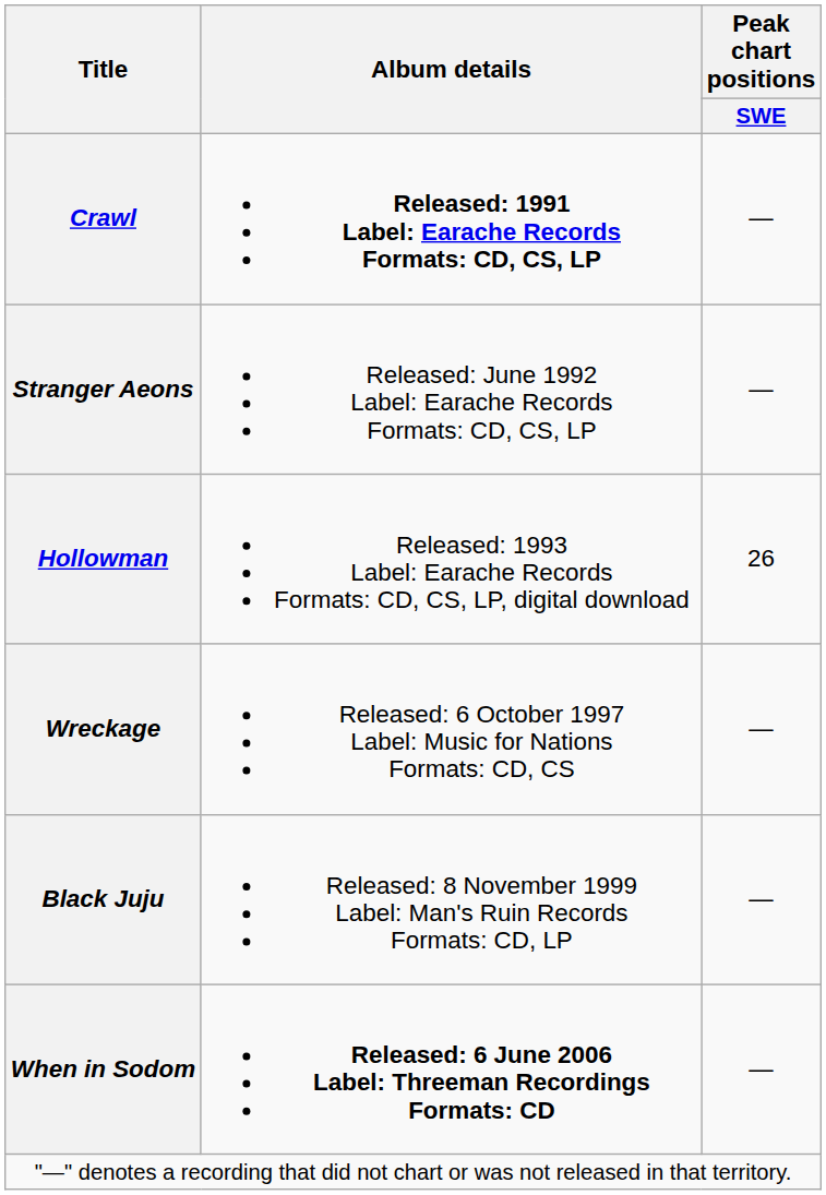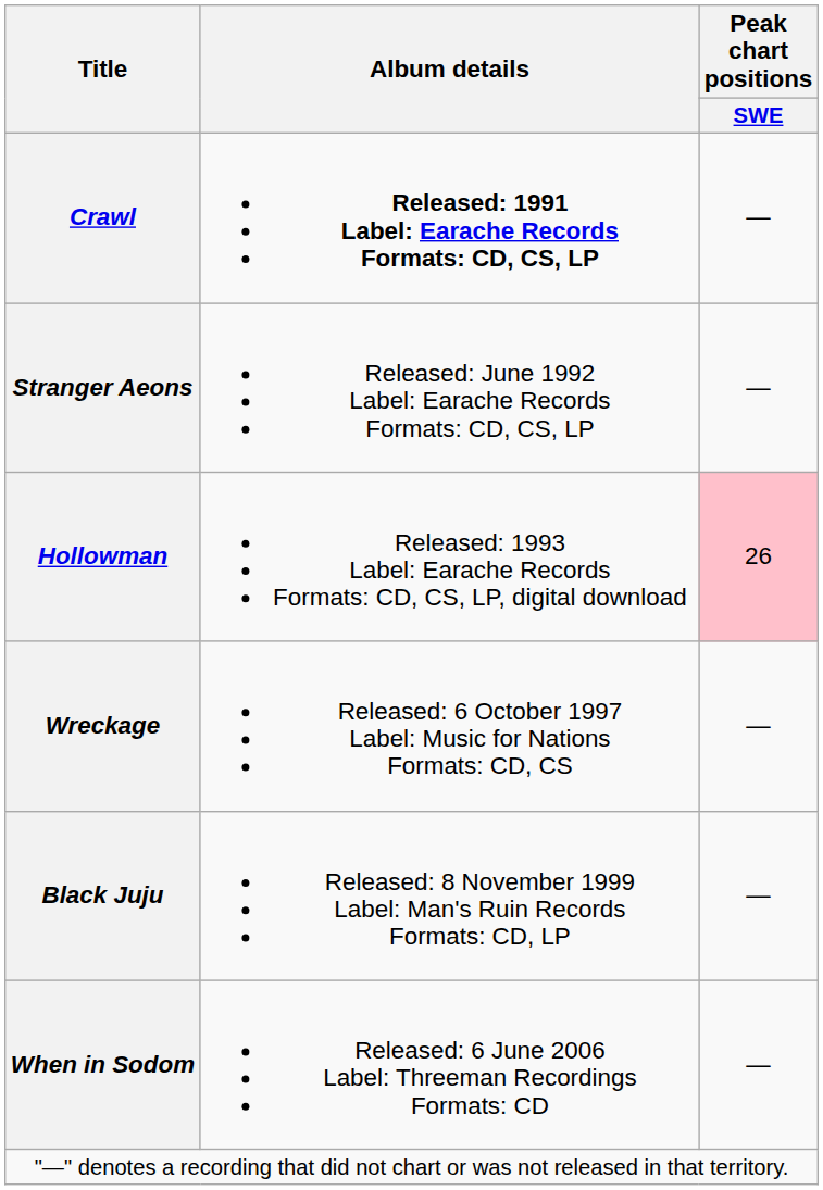Hollowman | Peak chart positions / SWE: no background -> pink background
When in Sodom | Album details: bold -> normal
